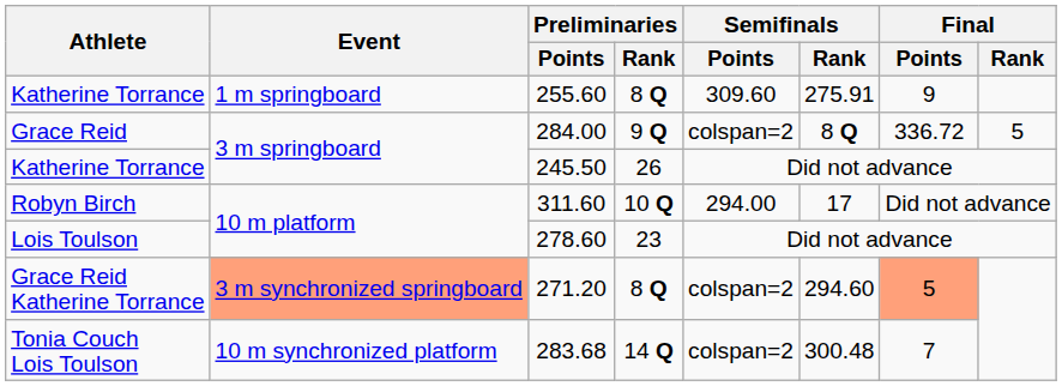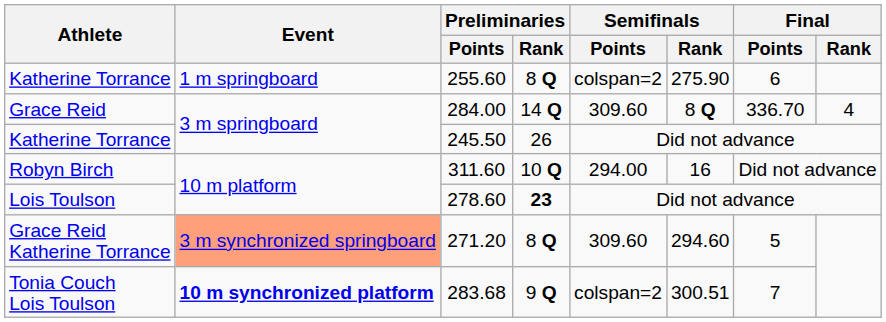255.60 | Semifinals / Points: 309.60 -> colspan=2
255.60 | Semifinals / Rank: 275.91 -> 275.90
255.60 | Final / Points: 9 -> 6
284.00 | Preliminaries / Rank: 9 Q -> 14 Q
284.00 | Semifinals / Points: colspan=2 -> 309.60
284.00 | Final / Points: 336.72 -> 336.70
284.00 | Final / Rank: 5 -> 4
311.60 | Semifinals / Rank: 17 -> 16
278.60 | Preliminaries / Rank: normal -> bold
271.20 | Semifinals / Points: colspan=2 -> 309.60
271.20 | Final / Points: lightsalmon background -> no background
283.68 | Event: normal -> bold
283.68 | Preliminaries / Rank: 14 Q -> 9 Q
283.68 | Semifinals / Rank: 300.48 -> 300.51
